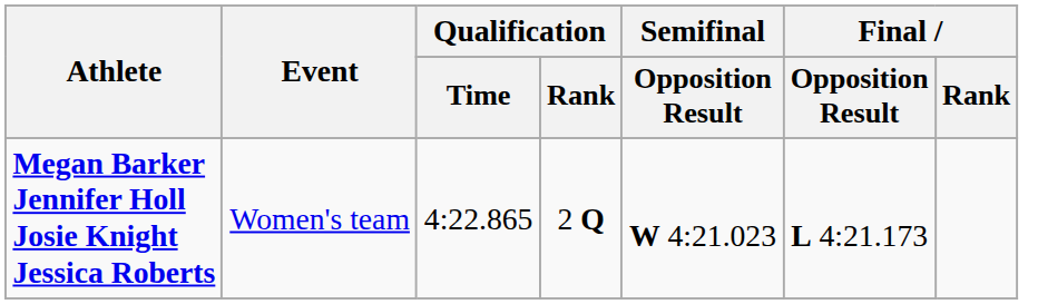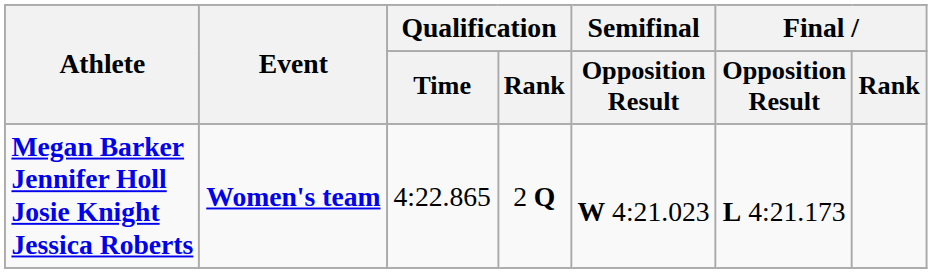Megan Barker Jennifer Holl Josie Knight Jessica Roberts | Event: normal -> bold
